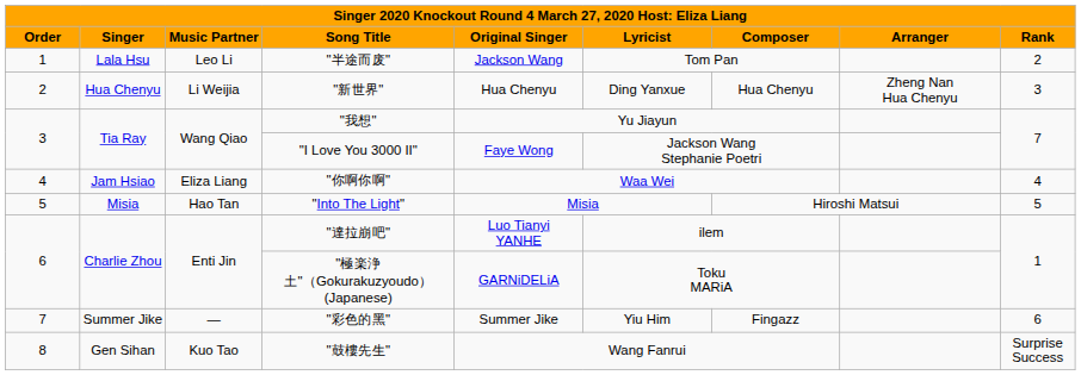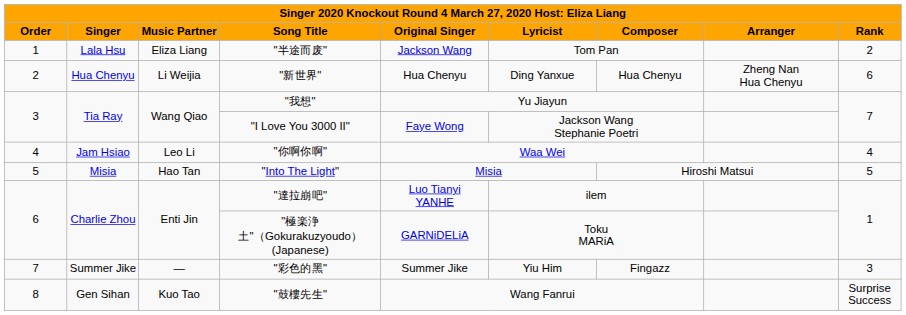"半途而废" | column 3: Leo Li -> Eliza Liang
"新世界" | column 9: 3 -> 6
"你啊你啊" | column 3: Eliza Liang -> Leo Li
"彩色的黑" | column 9: 6 -> 3
